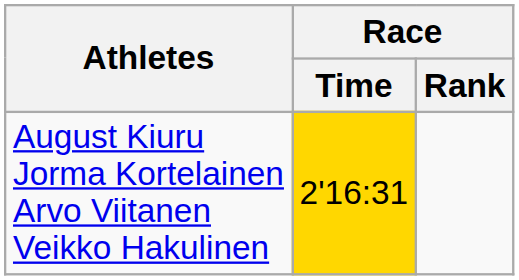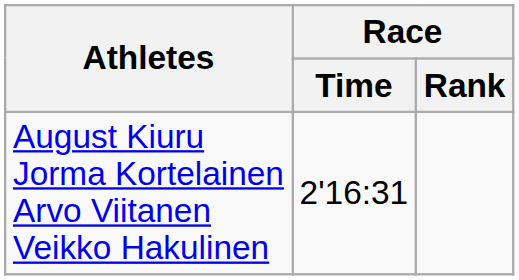row 3 | Race / Time: gold background -> no background
